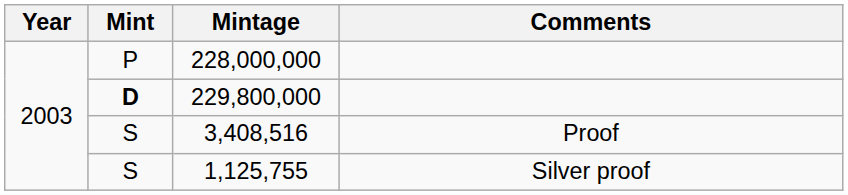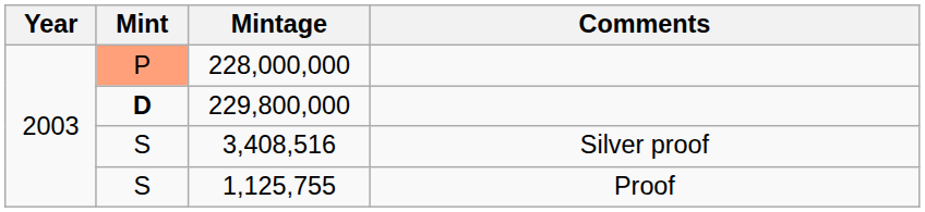228,000,000 | Mint: no background -> lightsalmon background
3,408,516 | Comments: Proof -> Silver proof
1,125,755 | Comments: Silver proof -> Proof
